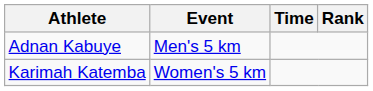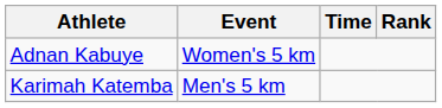Adnan Kabuye | Event: Men's 5 km -> Women's 5 km
Karimah Katemba | Event: Women's 5 km -> Men's 5 km
